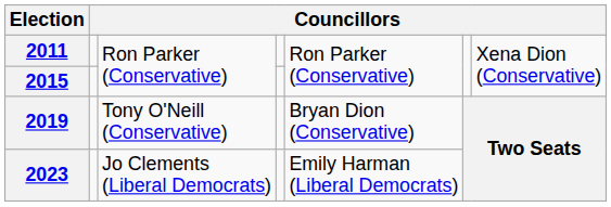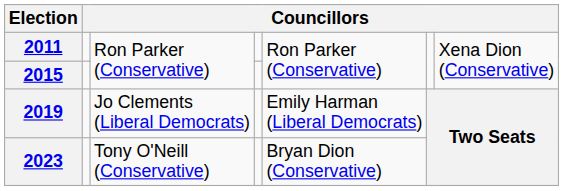2019 | column 3: Tony O'Neill (Conservative) -> Jo Clements (Liberal Democrats)
2019 | column 5: Bryan Dion (Conservative) -> Emily Harman (Liberal Democrats)
2023 | column 3: Jo Clements (Liberal Democrats) -> Tony O'Neill (Conservative)
2023 | column 5: Emily Harman (Liberal Democrats) -> Bryan Dion (Conservative)
